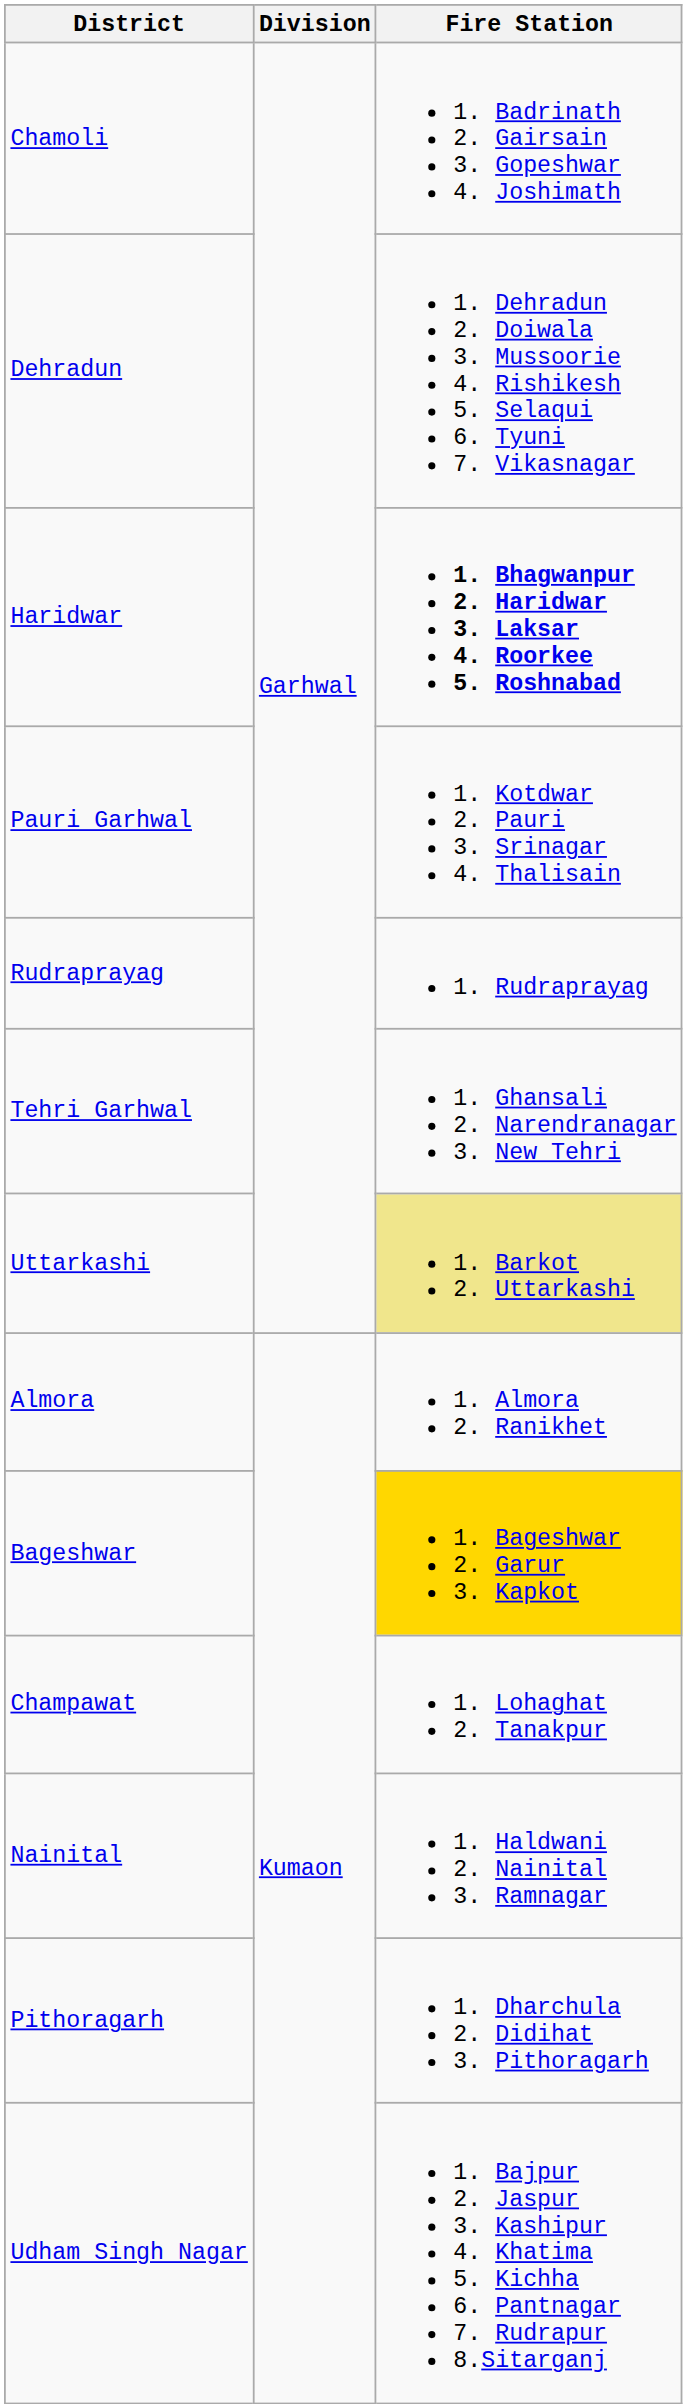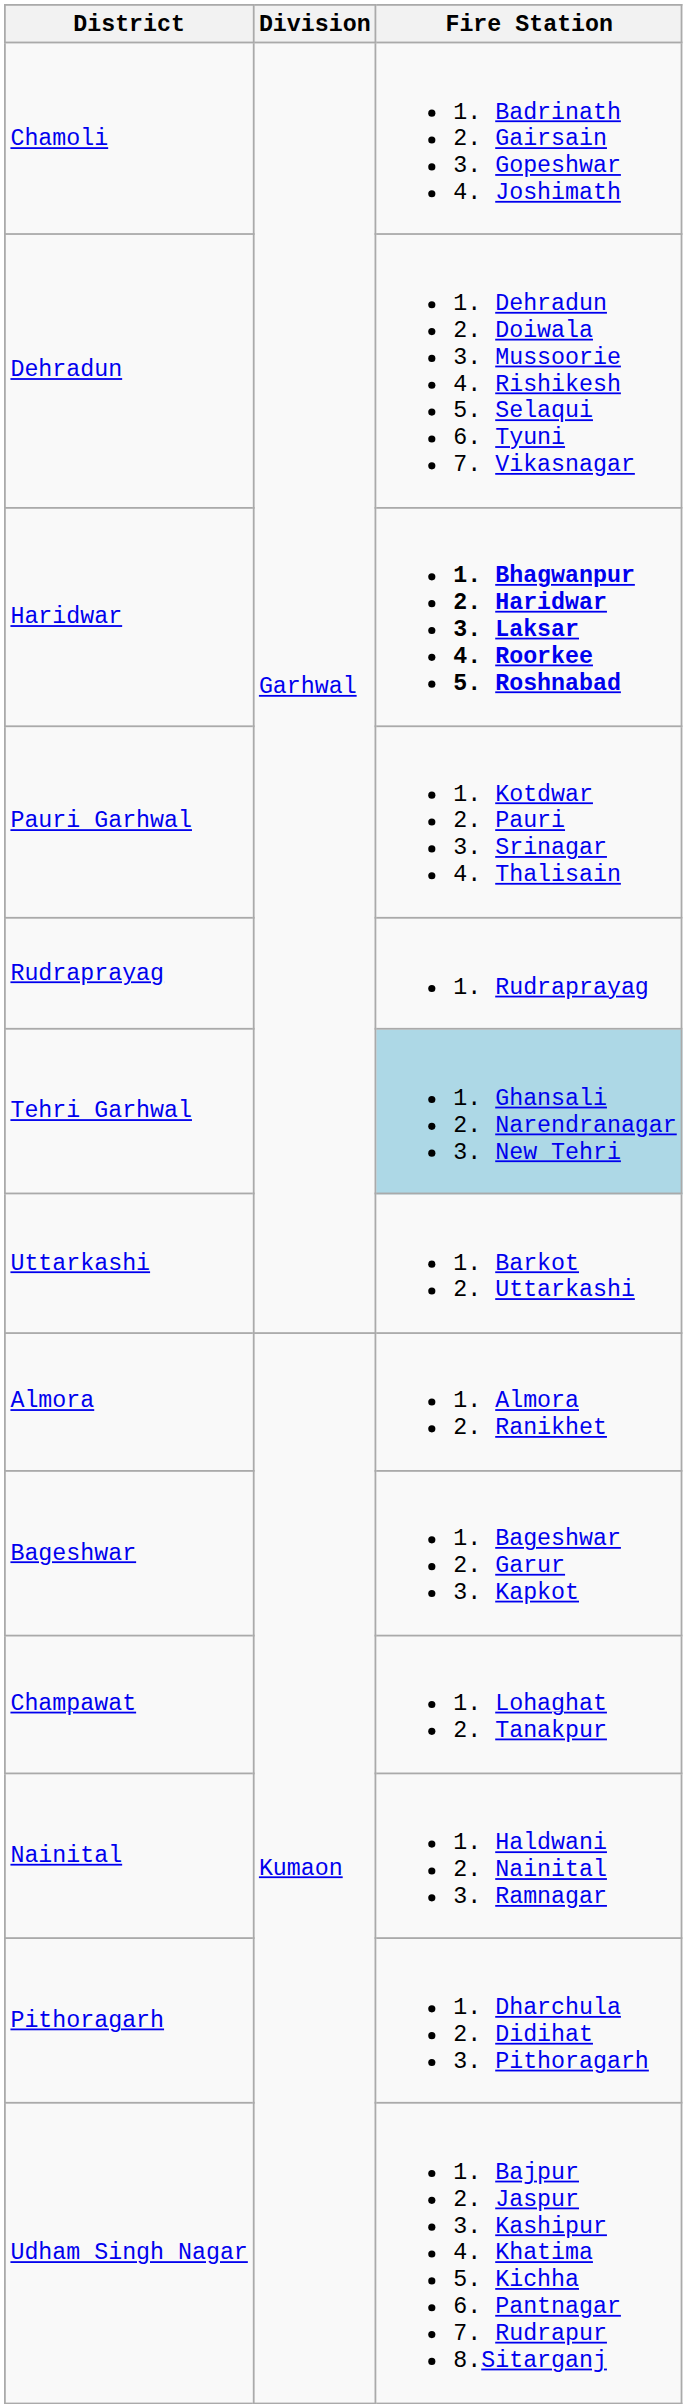Tehri Garhwal | Fire Station: no background -> lightblue background
Uttarkashi | Fire Station: khaki background -> no background
Bageshwar | Fire Station: gold background -> no background
